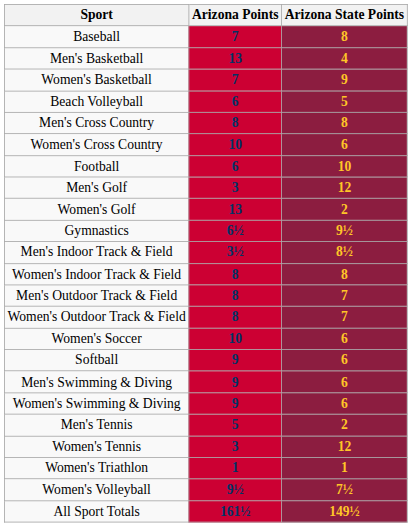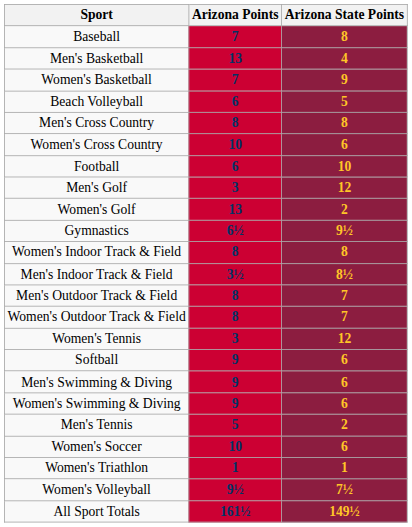rows swapped: Men's Indoor Track & Field <-> Women's Indoor Track & Field
rows swapped: Women's Soccer <-> Women's Tennis
